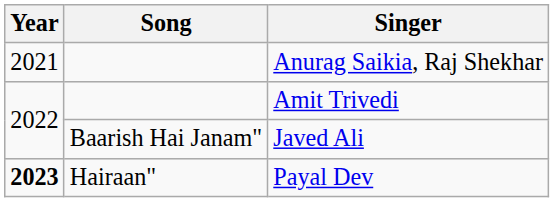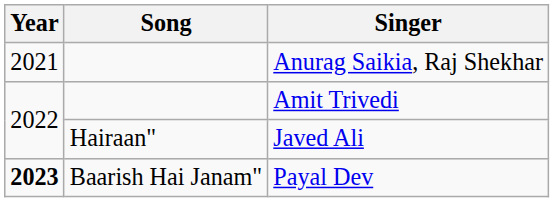Javed Ali | Song: Baarish Hai Janam" -> Hairaan"
Payal Dev | Song: Hairaan" -> Baarish Hai Janam"
